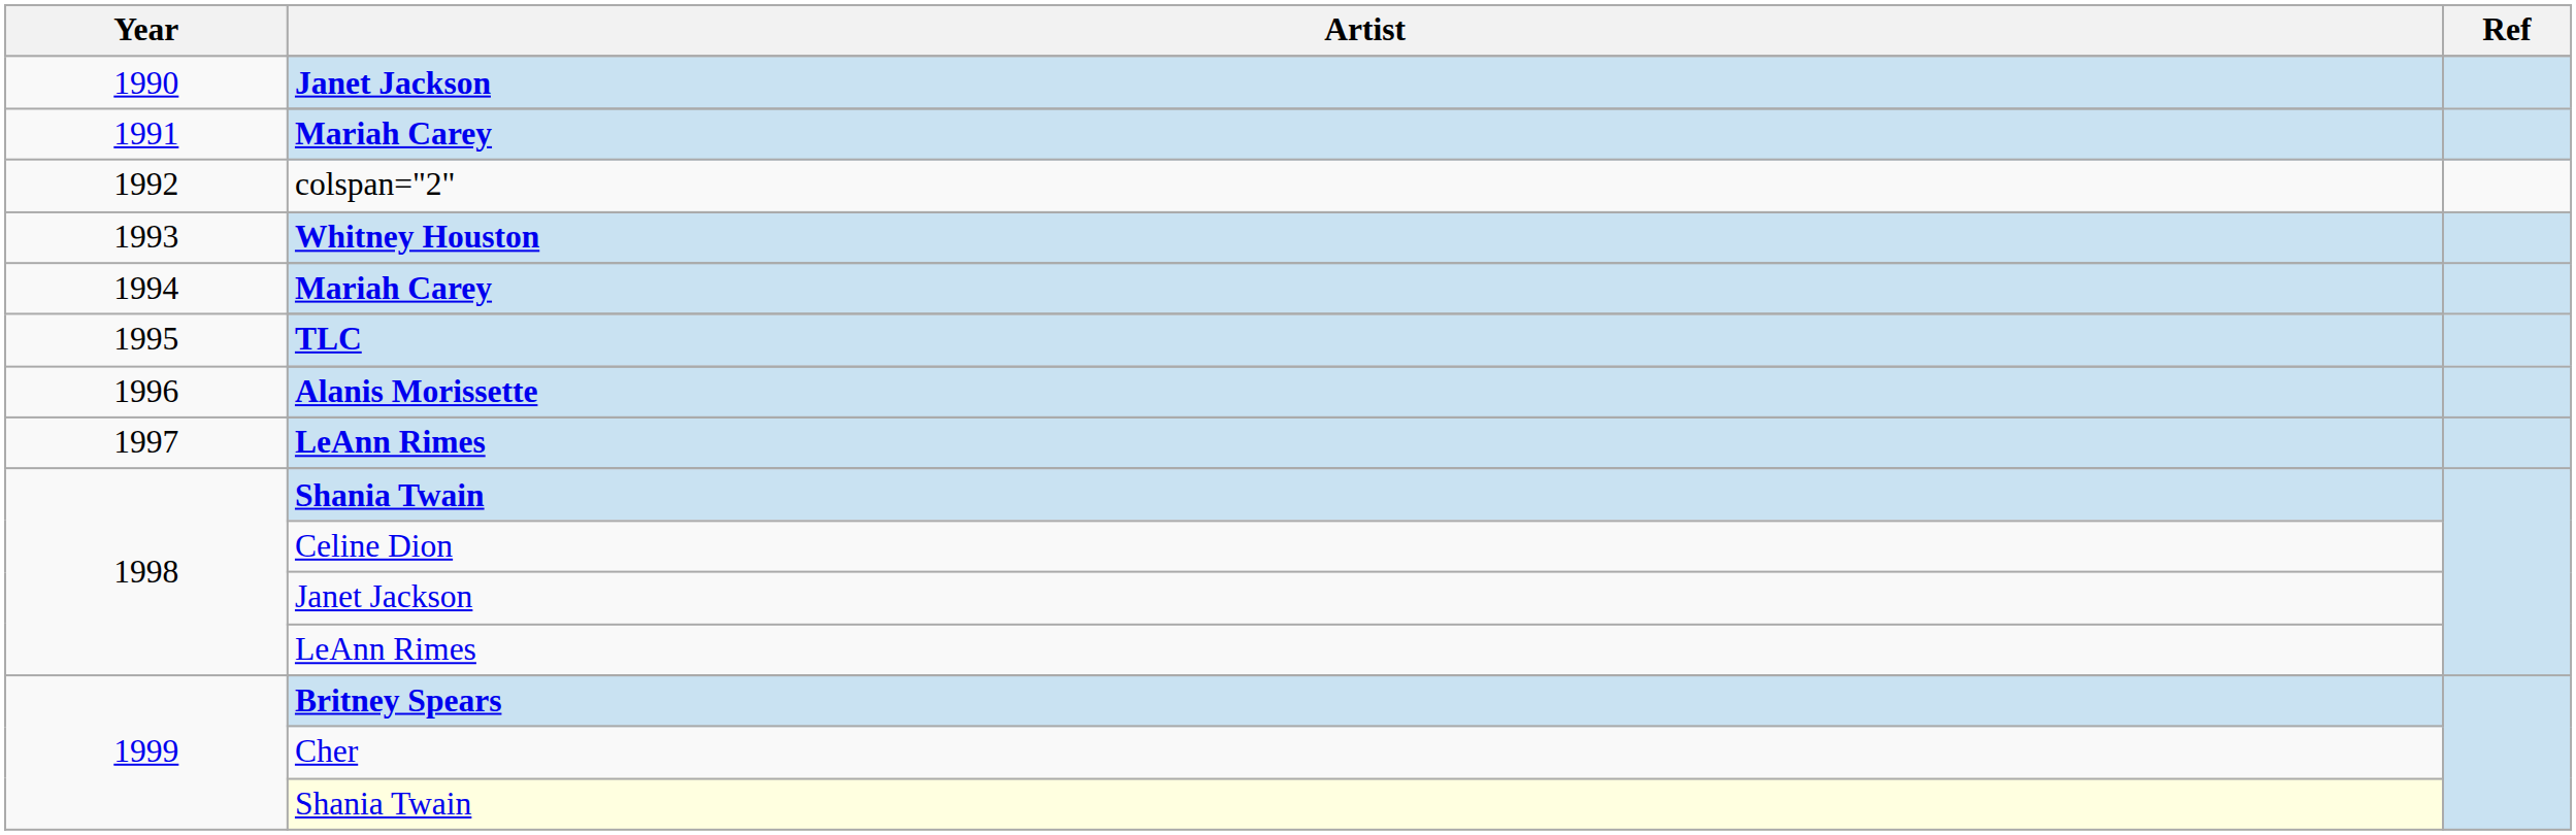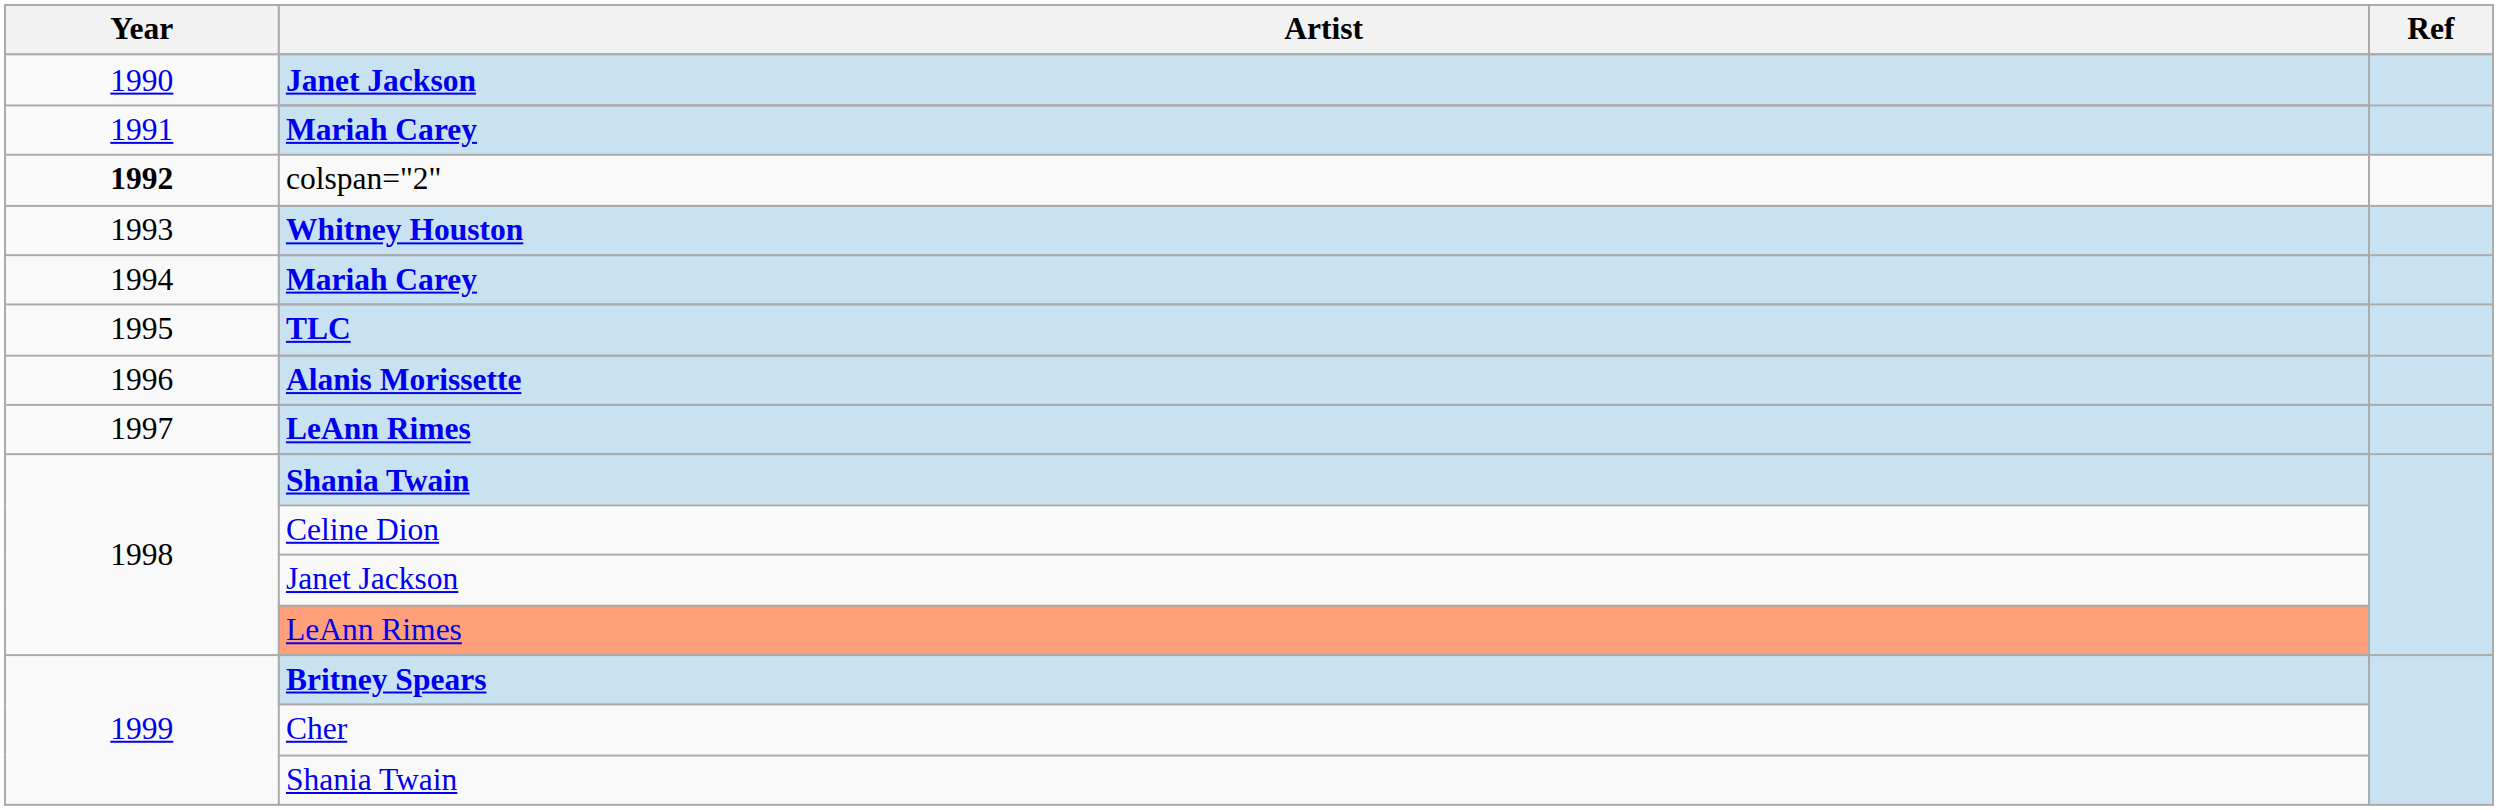colspan="2" | Year: normal -> bold
1998 / LeAnn Rimes | Artist: no background -> lightsalmon background
1999 / Shania Twain | Artist: lightyellow background -> no background
